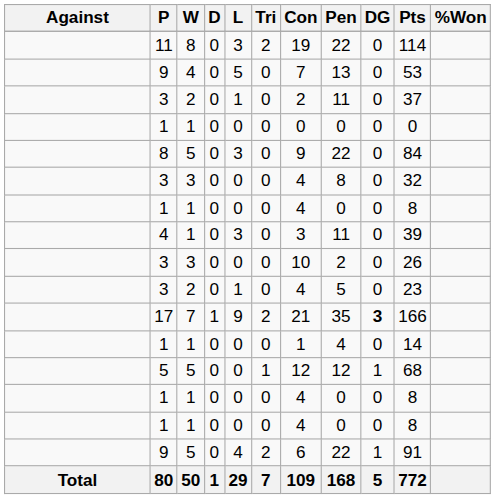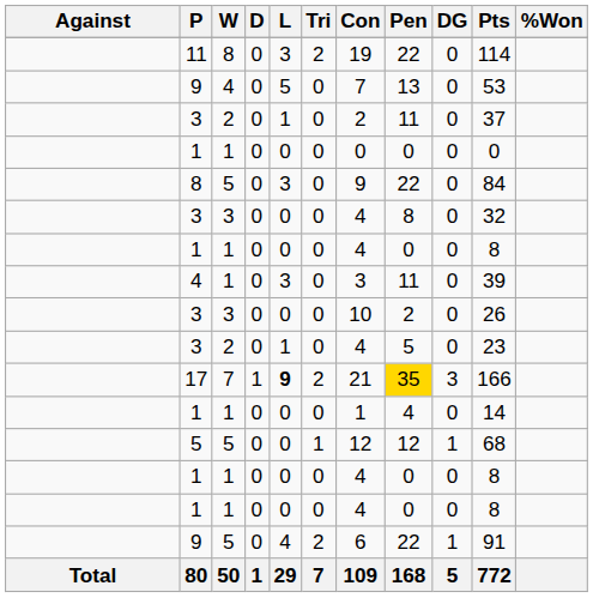17 | L: normal -> bold
17 | Pen: no background -> gold background
17 | DG: bold -> normal
